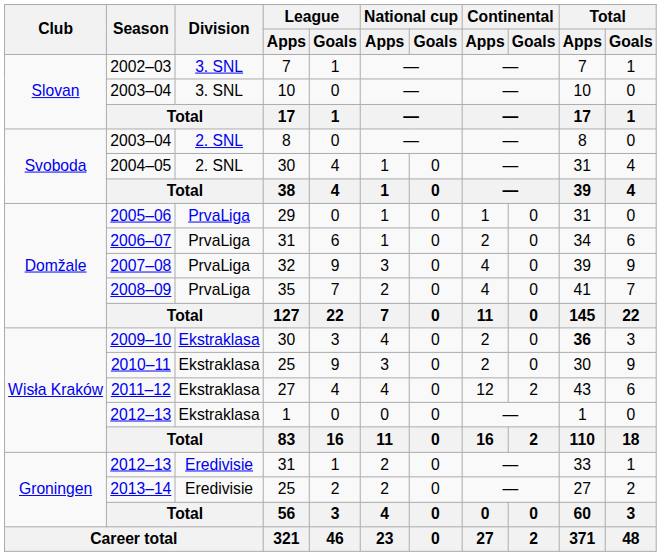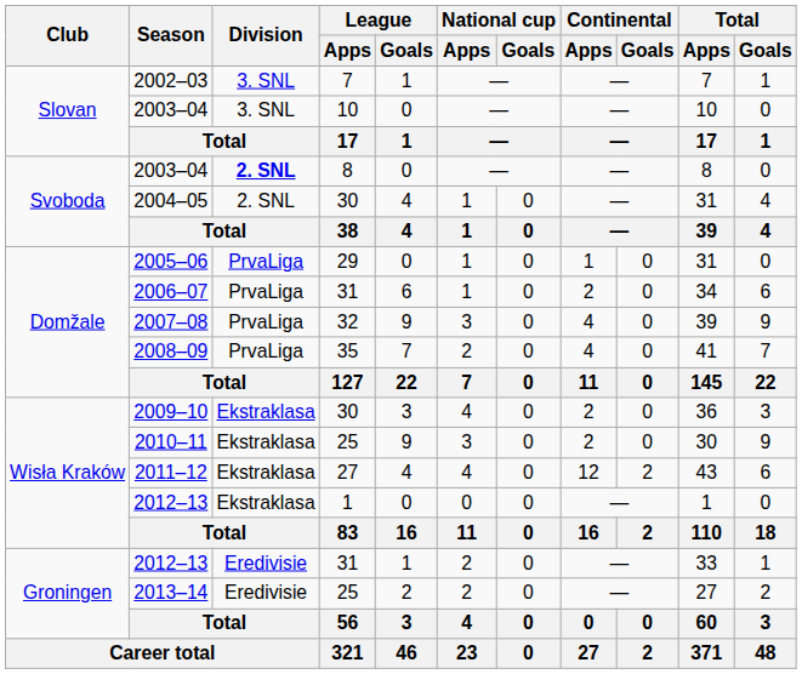2003–04 / 8 | Division: normal -> bold
2009–10 | Total / Apps: bold -> normal
